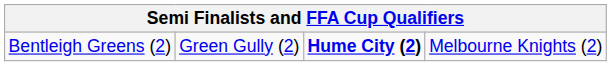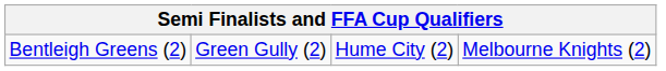Bentleigh Greens (2) | column 3: bold -> normal
